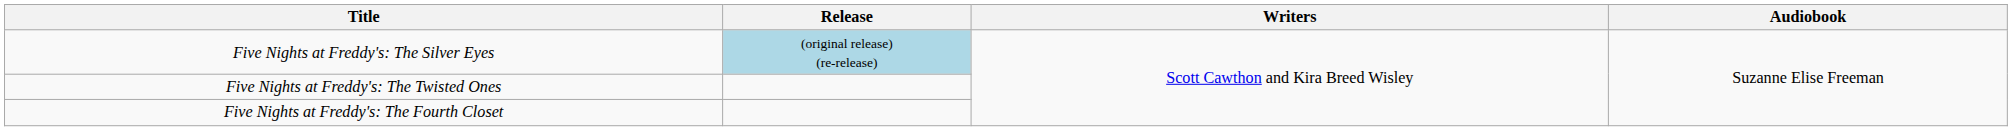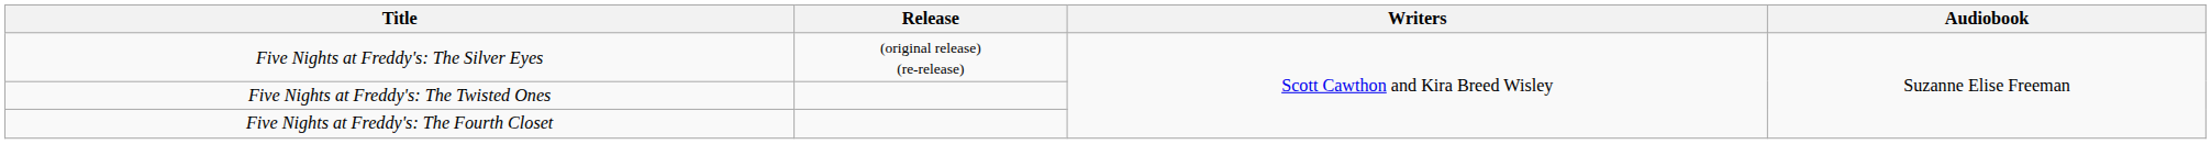Five Nights at Freddy's: The Silver Eyes | Release: lightblue background -> no background
